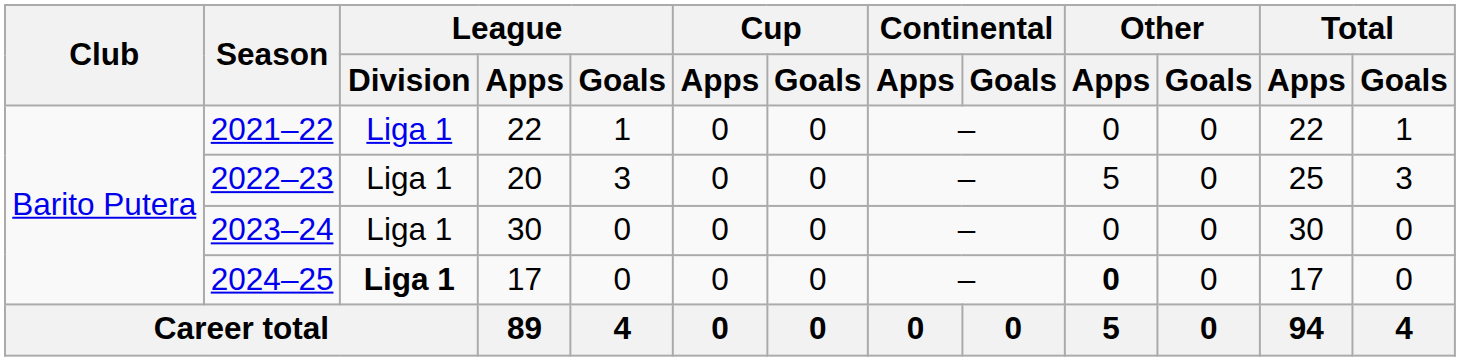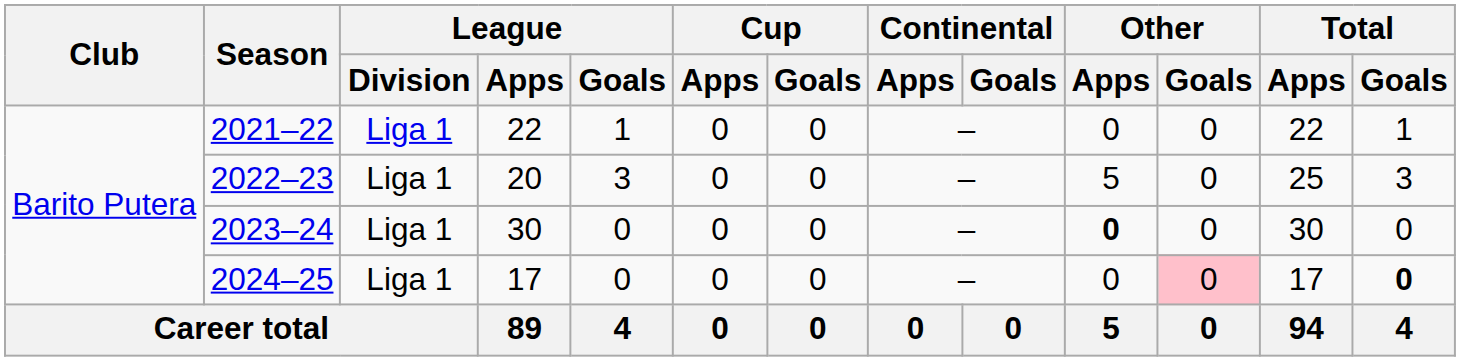2023–24 | Other / Apps: normal -> bold
2024–25 | League / Division: bold -> normal
2024–25 | Other / Apps: bold -> normal
2024–25 | Other / Goals: no background -> pink background
2024–25 | Total / Goals: normal -> bold
